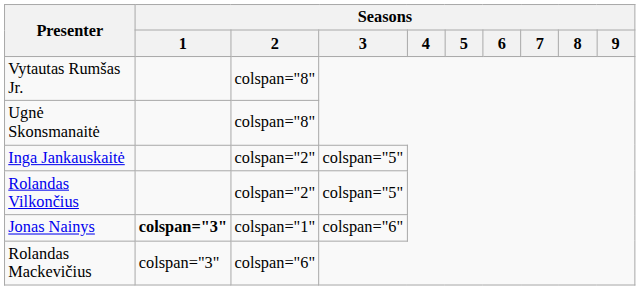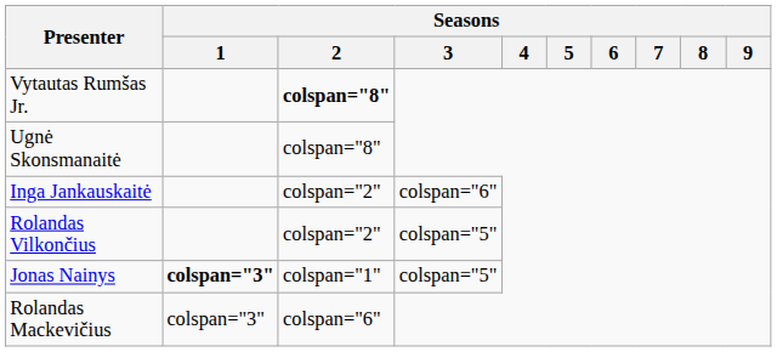Vytautas Rumšas Jr. | Seasons / 2: normal -> bold
Inga Jankauskaitė | Seasons / 3: colspan="5" -> colspan="6"
Jonas Nainys | Seasons / 3: colspan="6" -> colspan="5"
